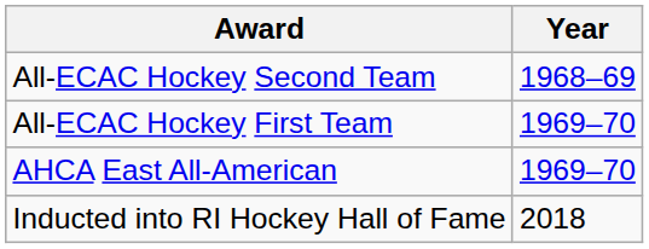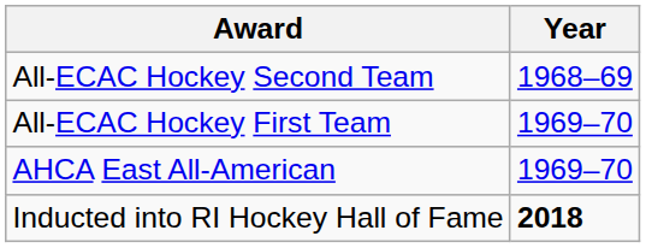Inducted into RI Hockey Hall of Fame | Year: normal -> bold
